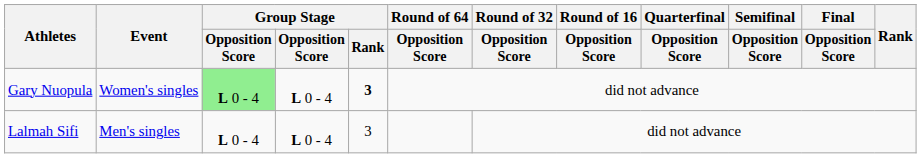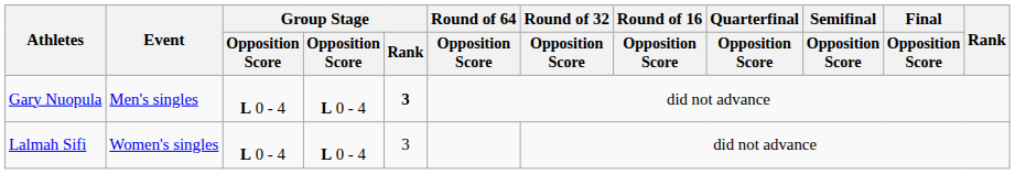Gary Nuopula | Event: Women's singles -> Men's singles
Gary Nuopula | column 3: lightgreen background -> no background
Lalmah Sifi | Event: Men's singles -> Women's singles
